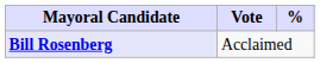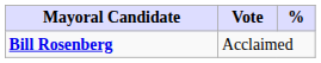Bill Rosenberg | Mayoral Candidate: lavender background -> no background
